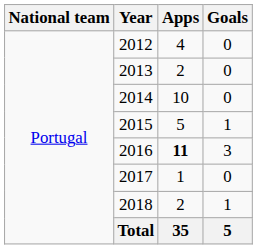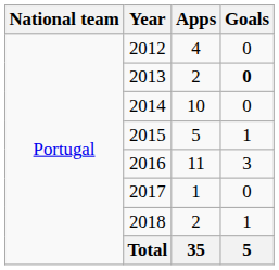2013 | Goals: normal -> bold
2016 | Apps: bold -> normal
